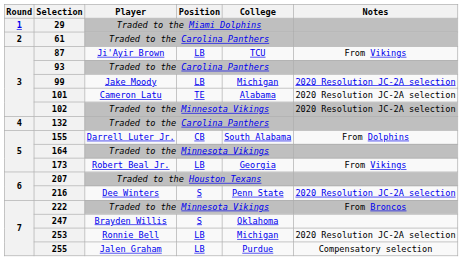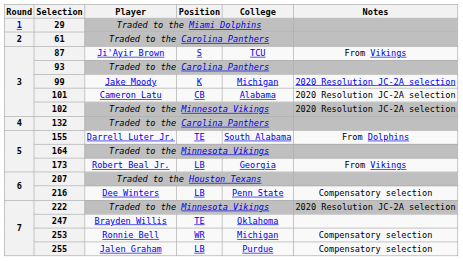87 | Position: LB -> S
99 | Position: LB -> K
101 | Position: TE -> CB
155 | Position: CB -> TE
216 | Position: S -> LB
216 | Notes: 2020 Resolution JC-2A selection -> Compensatory selection
222 | Notes: From Broncos -> 2020 Resolution JC-2A selection
247 | Position: S -> TE
253 | Position: LB -> WR
253 | Notes: 2020 Resolution JC-2A selection -> Compensatory selection
